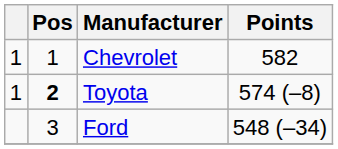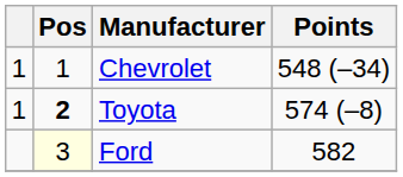Chevrolet | Points: 582 -> 548 (–34)
Ford | Pos: no background -> lightyellow background
Ford | Points: 548 (–34) -> 582
